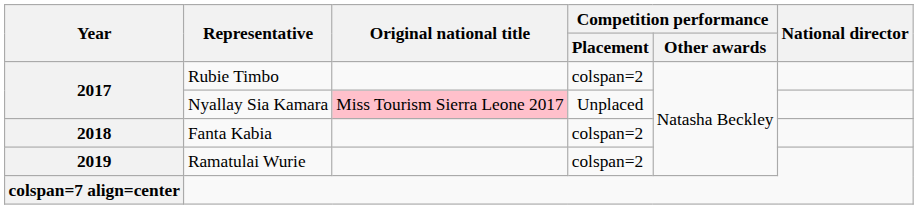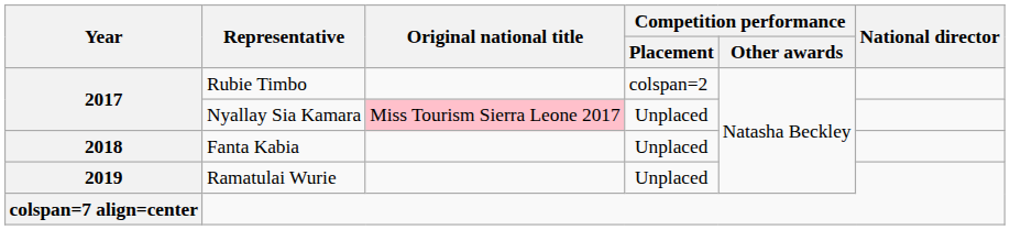Fanta Kabia | Competition performance / Placement: colspan=2 -> Unplaced
Ramatulai Wurie | Competition performance / Placement: colspan=2 -> Unplaced
